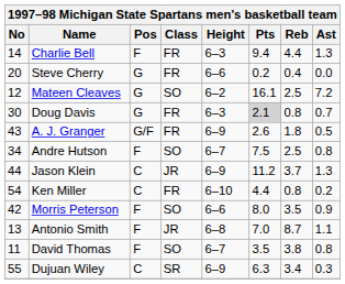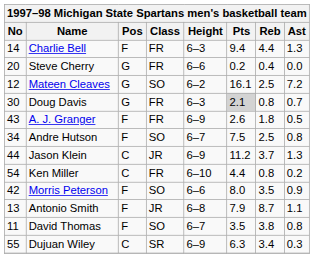A. J. Granger | Pos: G/F -> F
Antonio Smith | Pts: 7.0 -> 7.9
